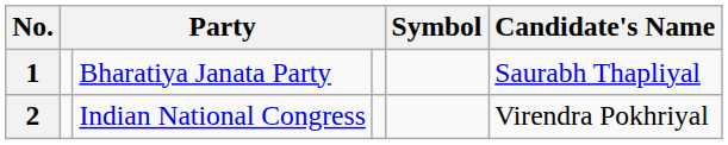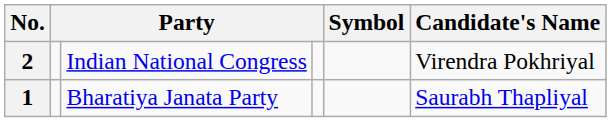rows swapped: 1 <-> 2
